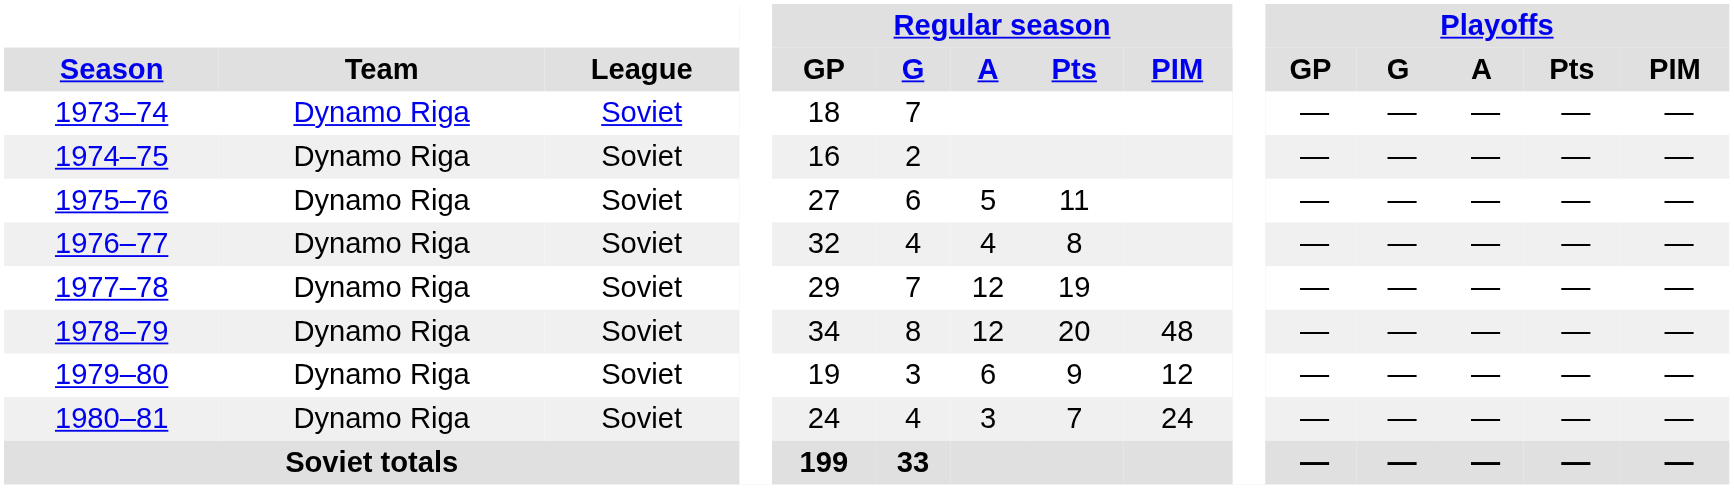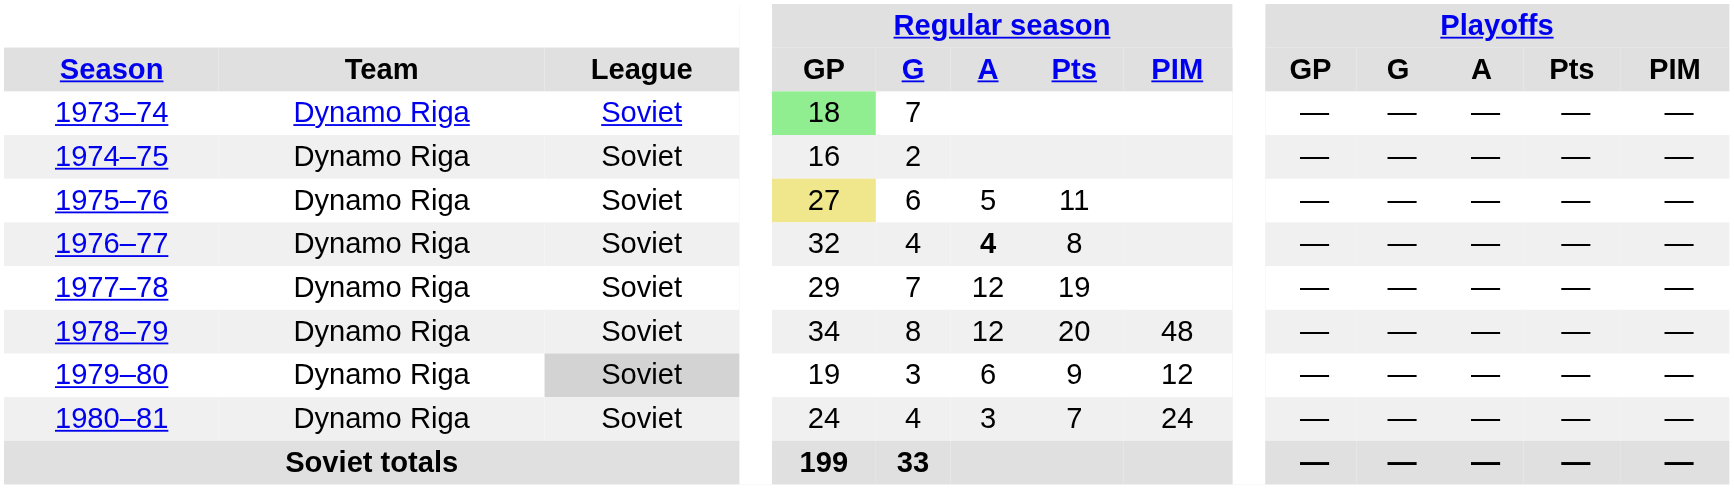1973–74 | Regular season / GP: no background -> lightgreen background
1975–76 | Regular season / GP: no background -> khaki background
1976–77 | Regular season / A: normal -> bold
1979–80 | League: no background -> lightgrey background
